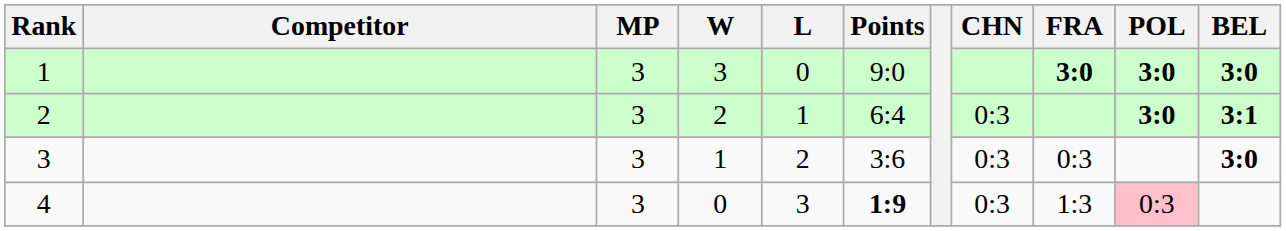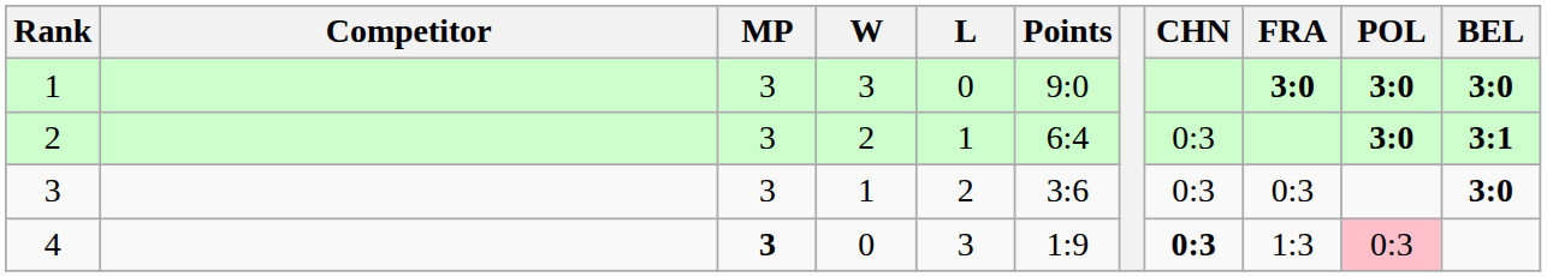4 | MP: normal -> bold
4 | Points: bold -> normal
4 | CHN: normal -> bold
